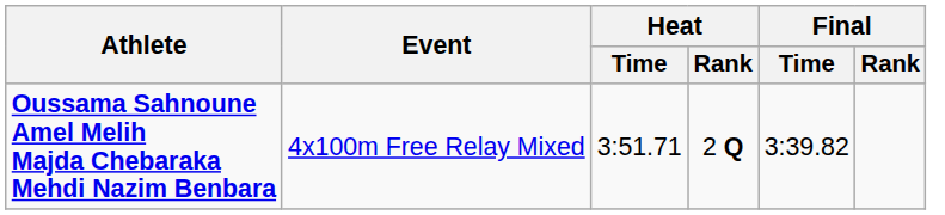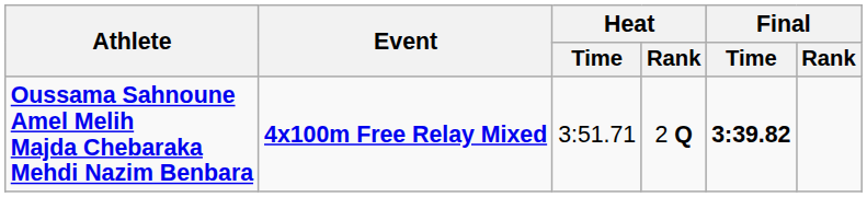row 3 | Event: normal -> bold
row 3 | Final / Time: normal -> bold
